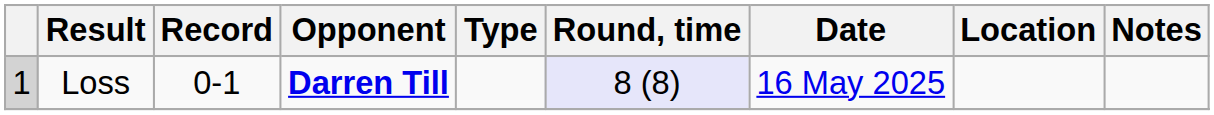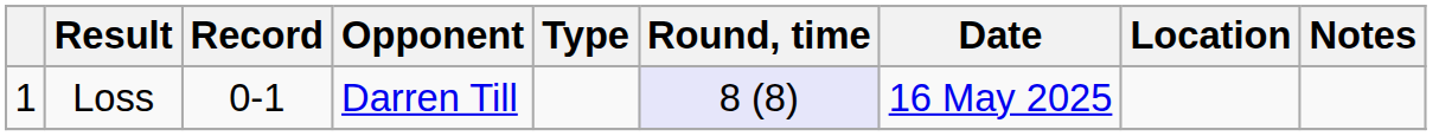Loss | column 1: lightgrey background -> no background
Loss | Opponent: bold -> normal
